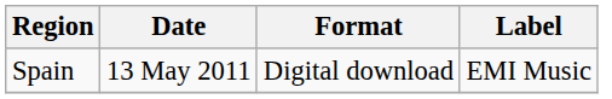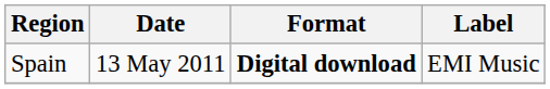Spain | Format: normal -> bold
